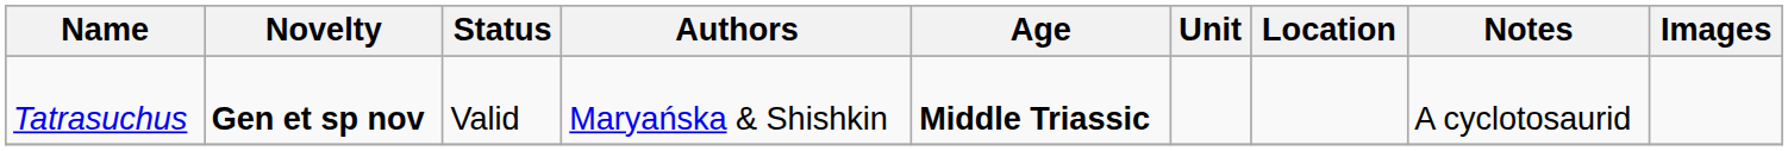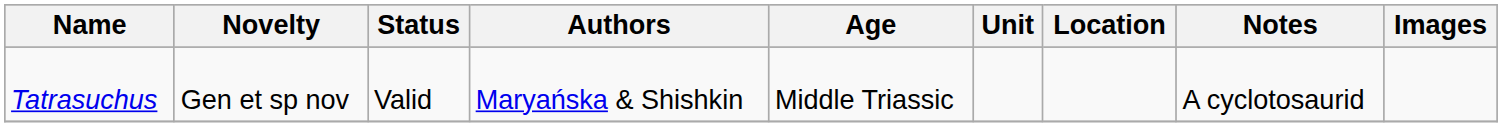Tatrasuchus | Novelty: bold -> normal
Tatrasuchus | Age: bold -> normal
